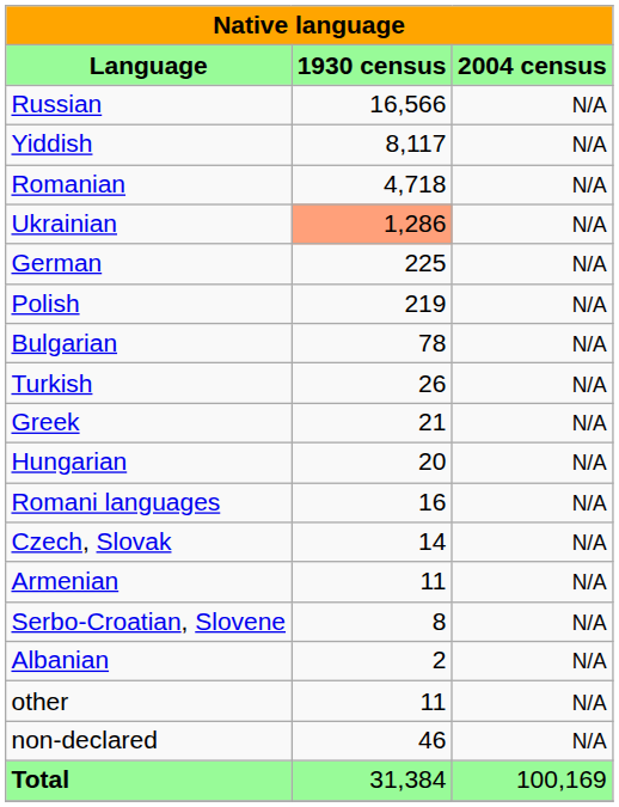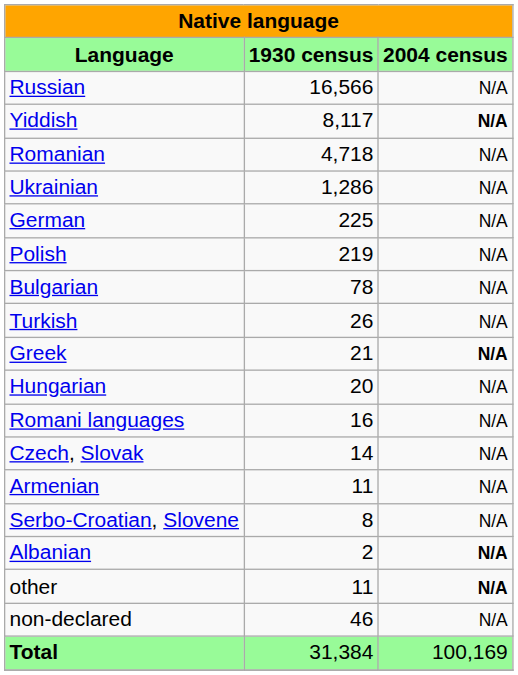Yiddish | column 3: normal -> bold
Ukrainian | column 2: lightsalmon background -> no background
Greek | column 3: normal -> bold
Albanian | column 3: normal -> bold
other | column 3: normal -> bold
